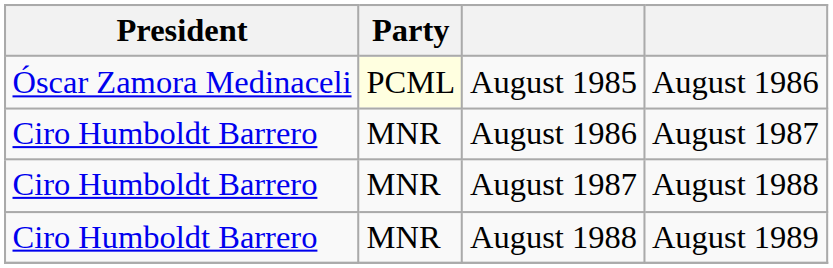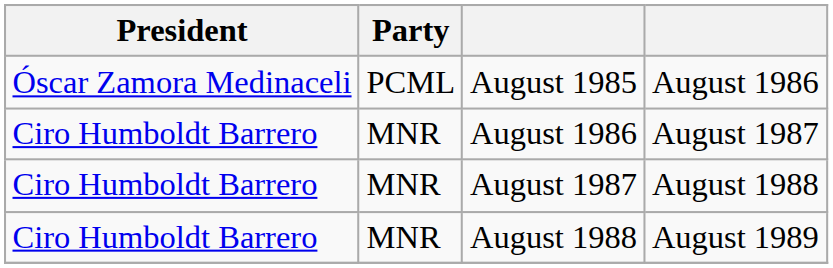August 1985 | Party: lightyellow background -> no background
